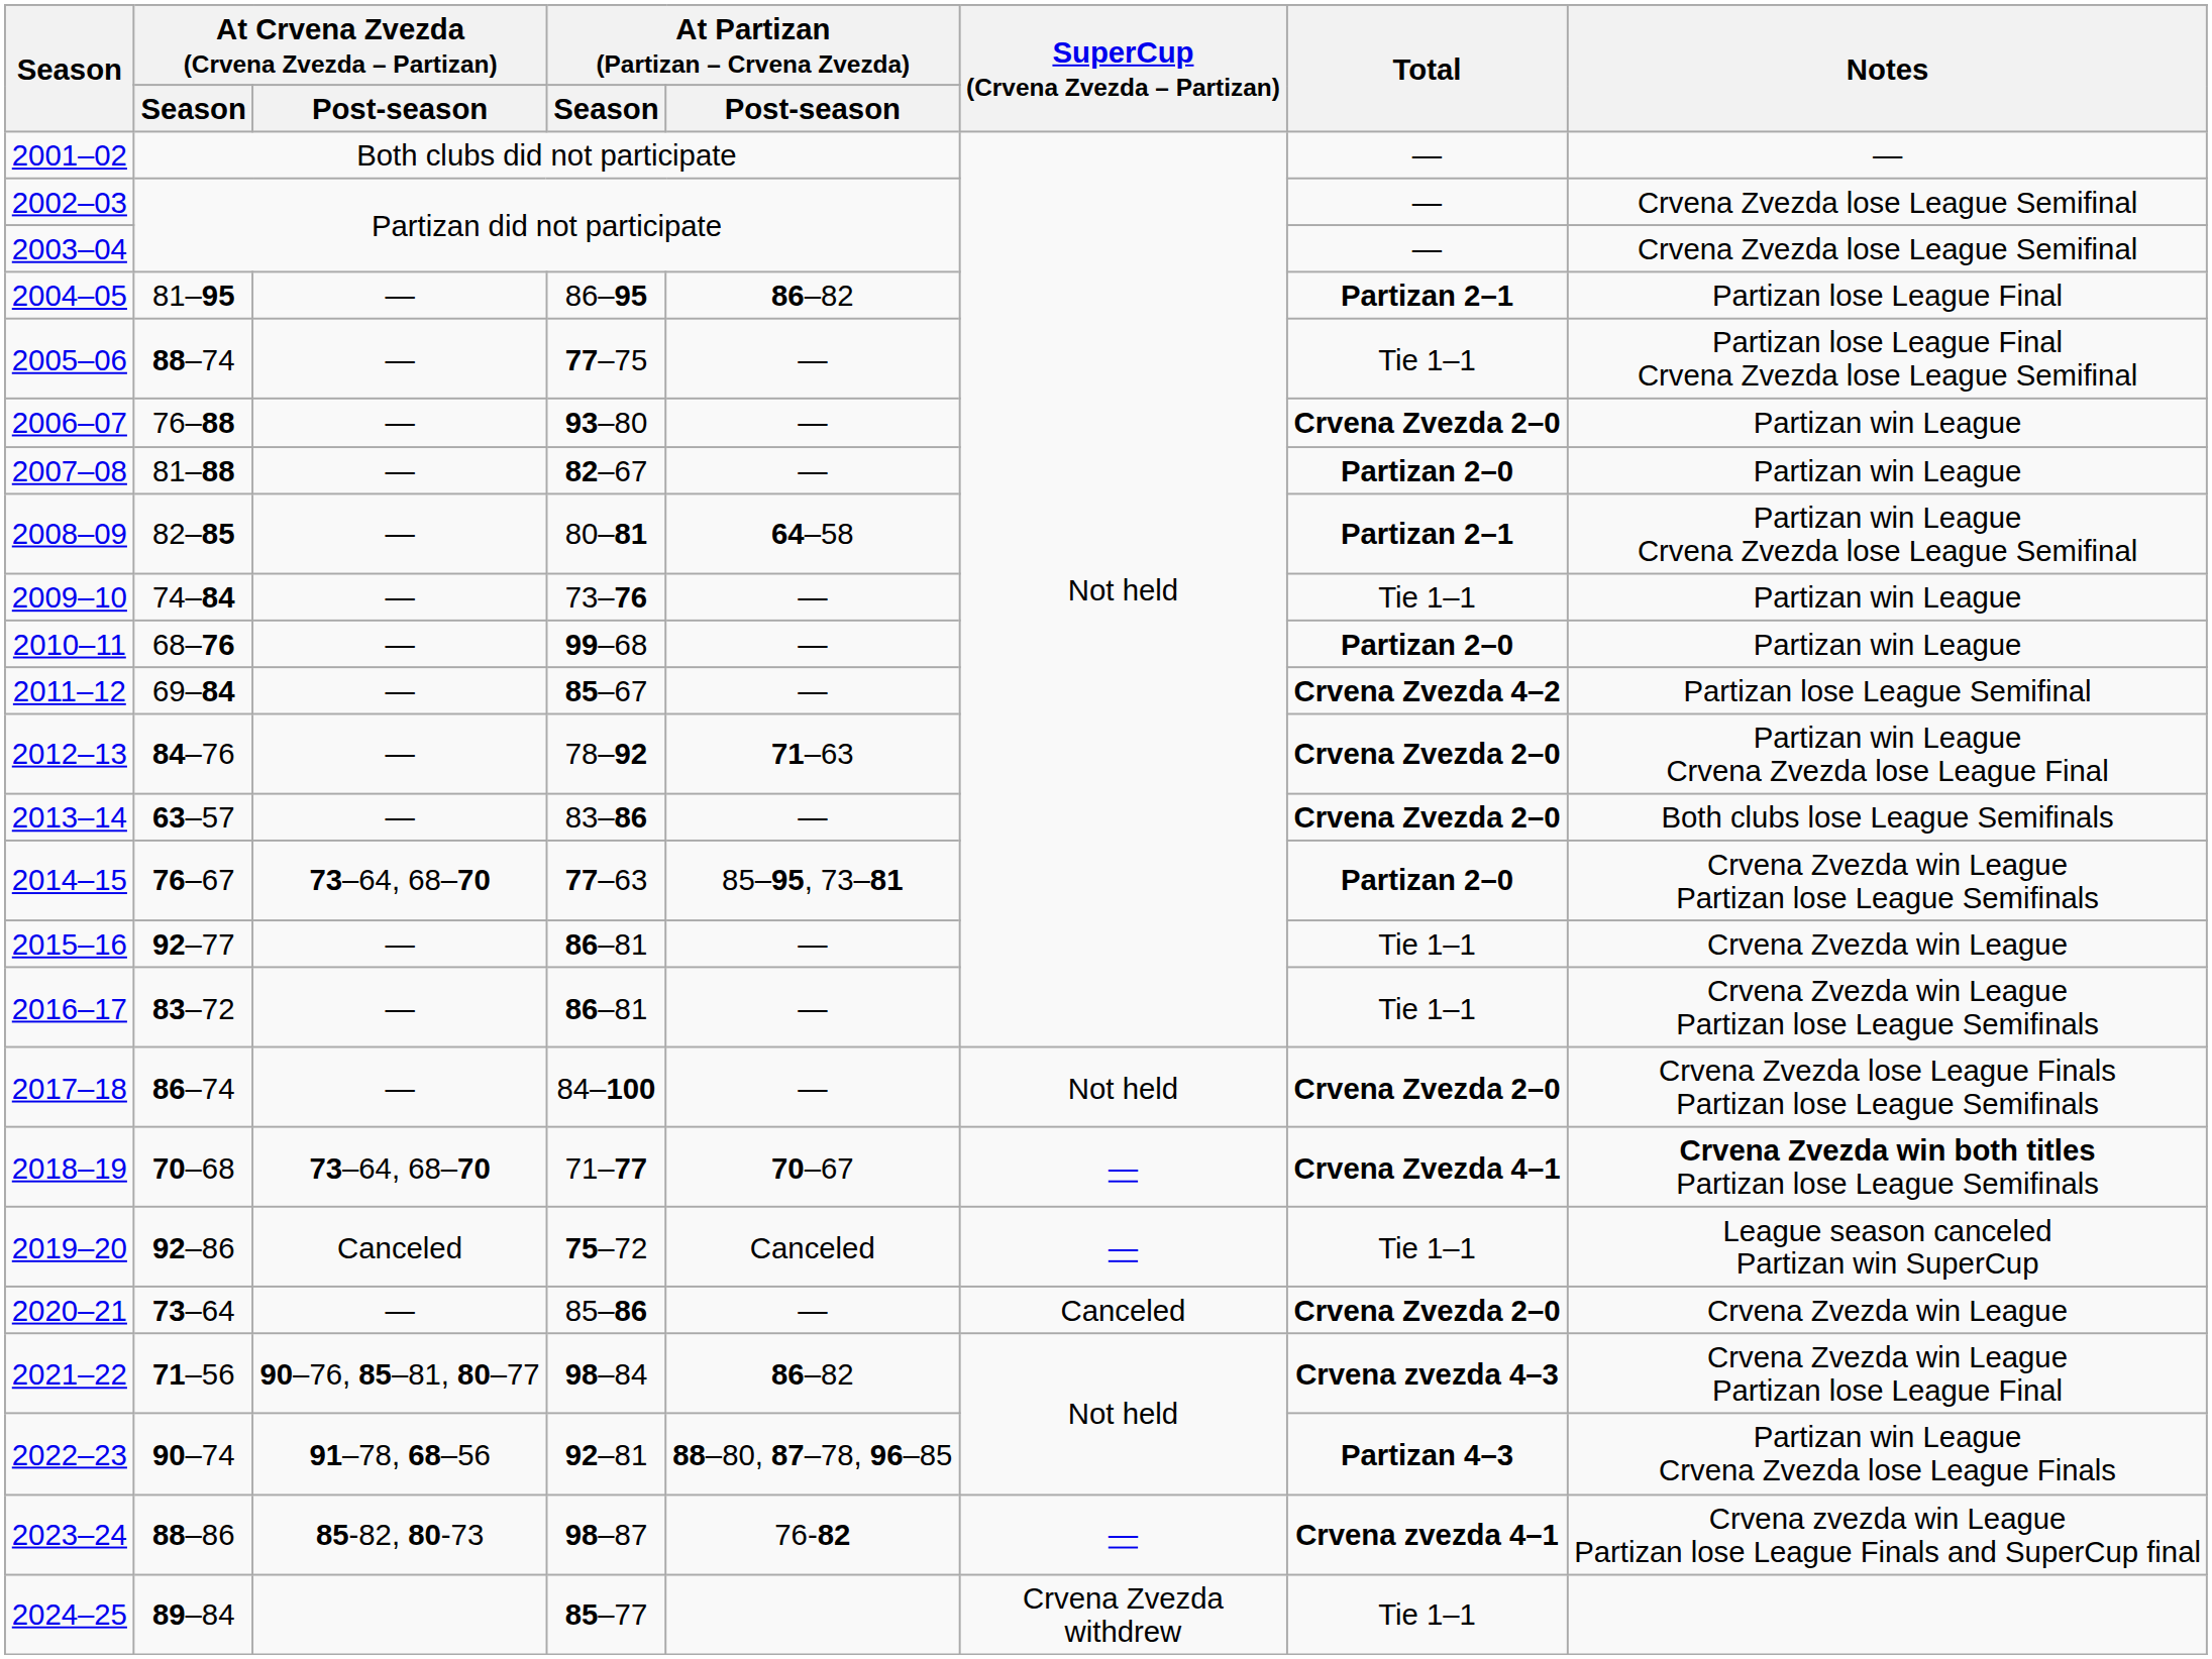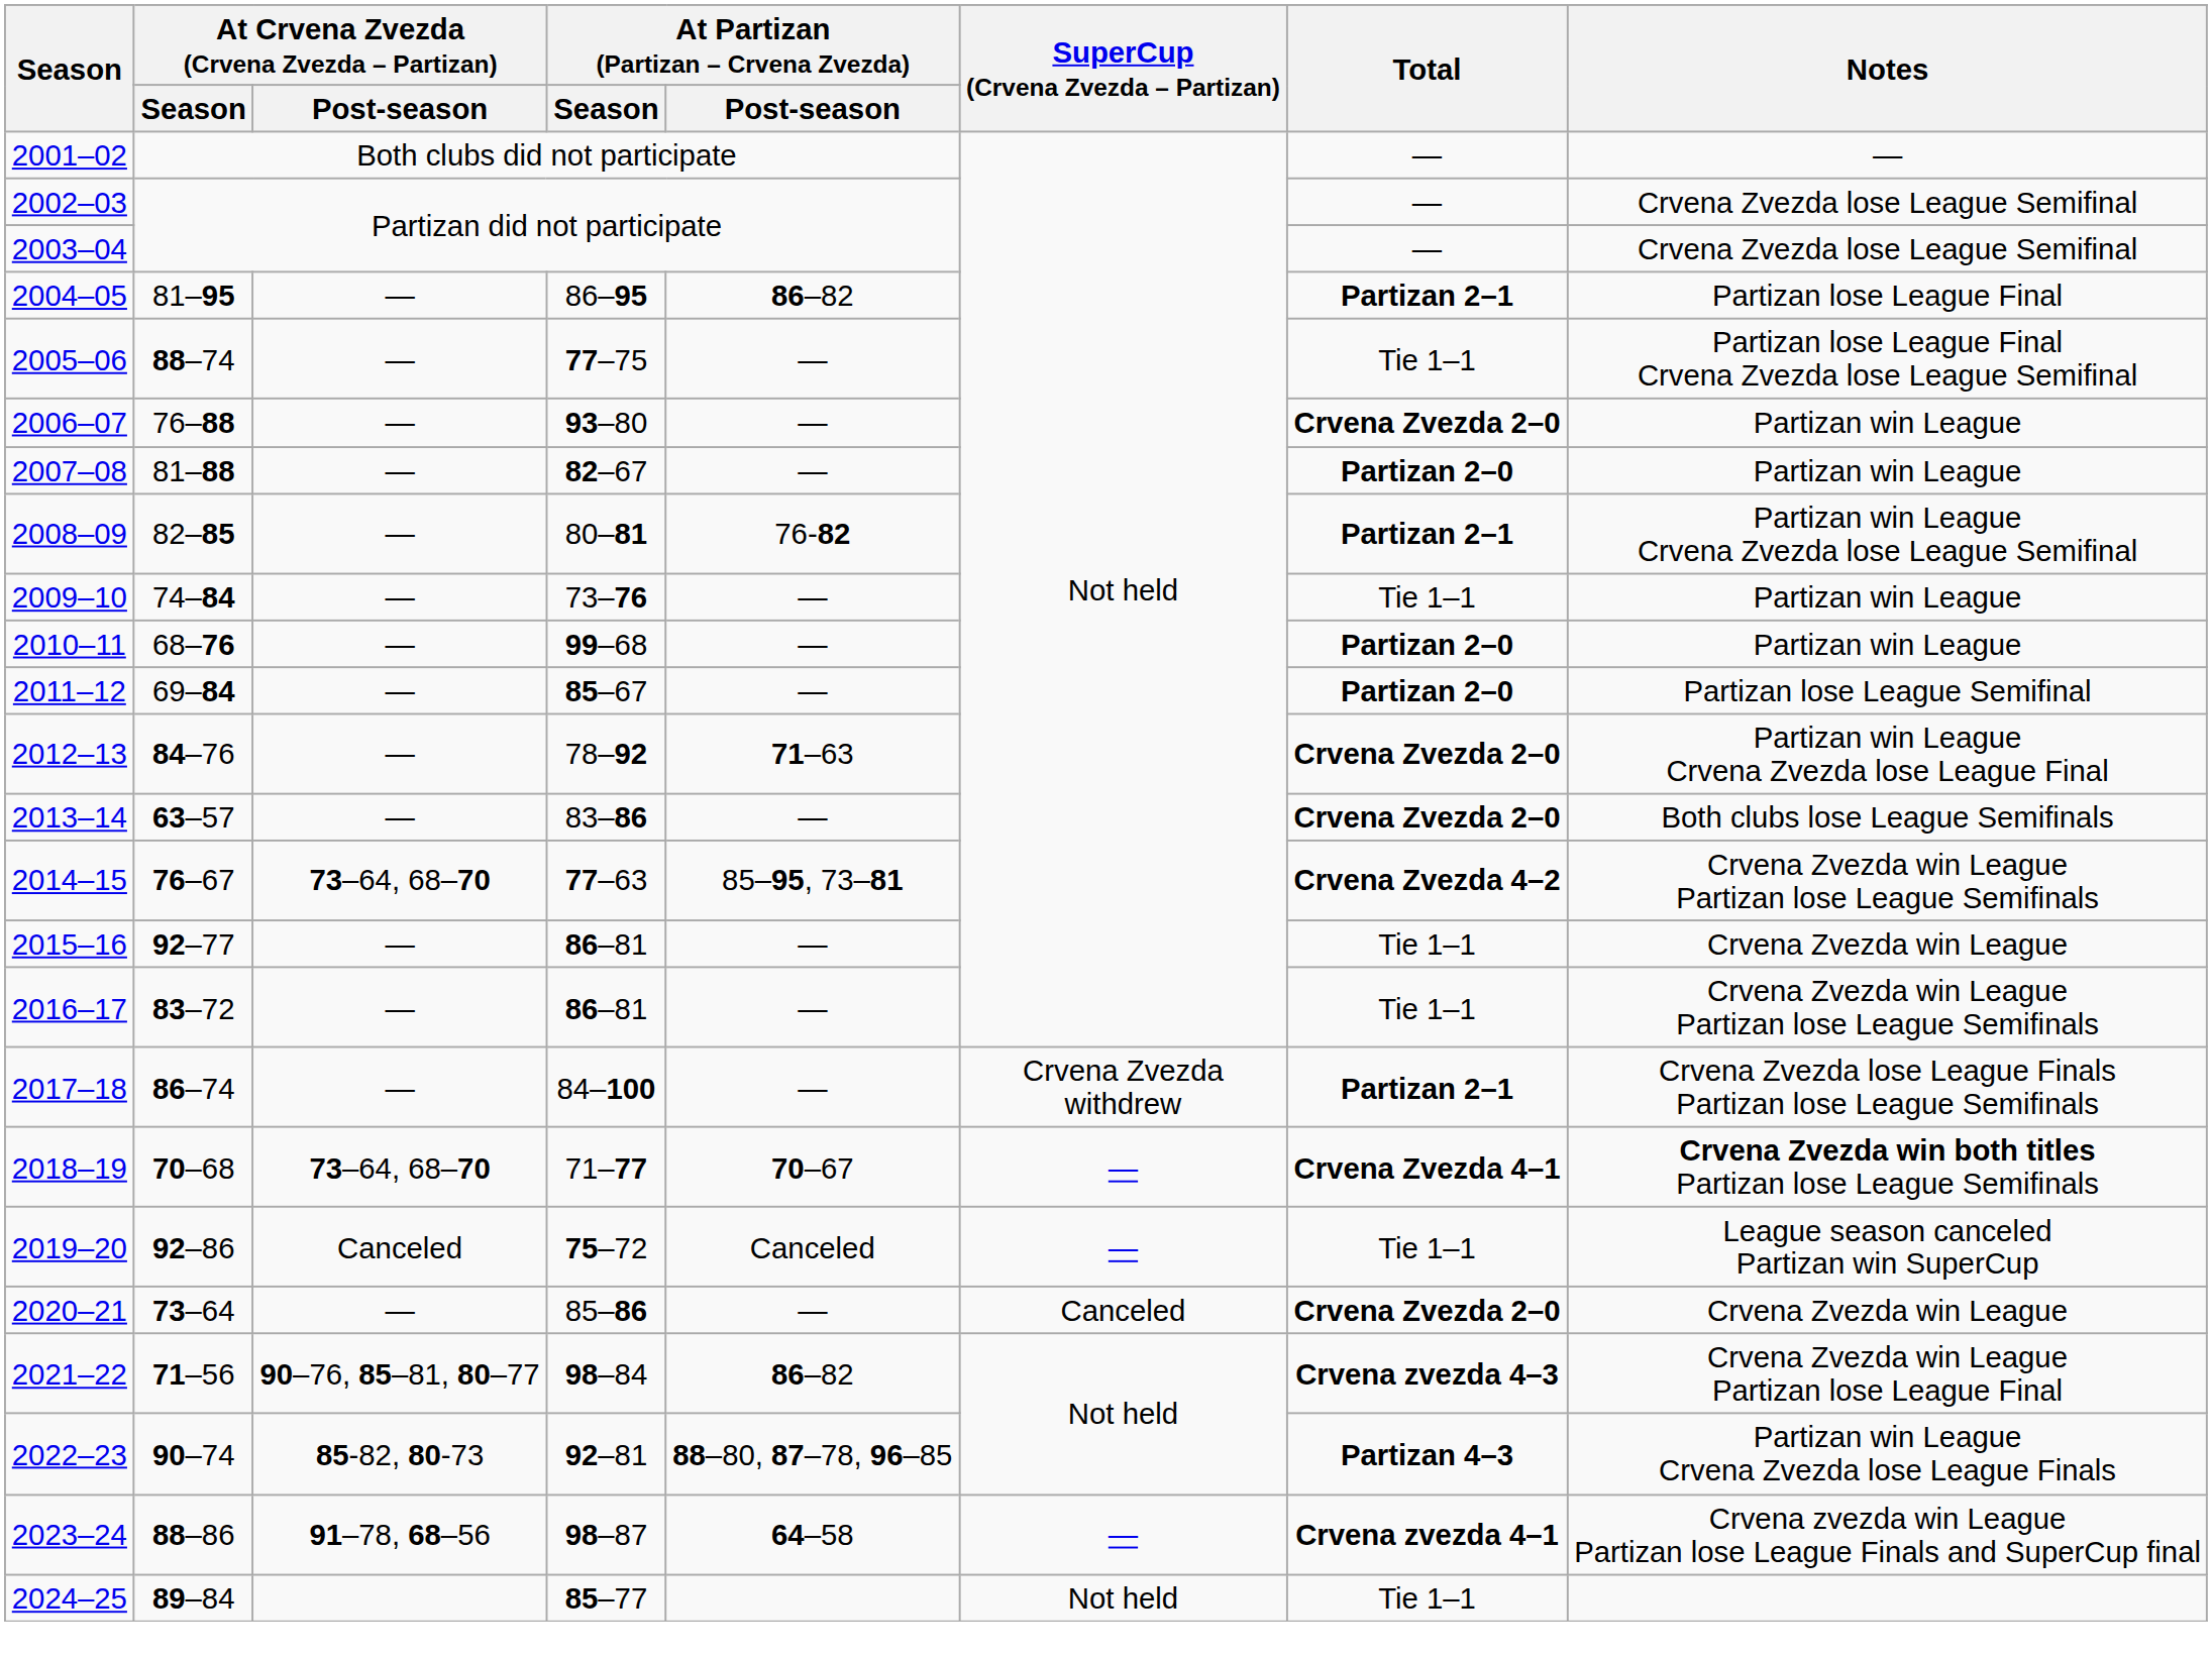2008–09 | At Partizan (Partizan – Crvena Zvezda) / Post-season: 64–58 -> 76-82
2011–12 | Total: Crvena Zvezda 4–2 -> Partizan 2–0
2014–15 | Total: Partizan 2–0 -> Crvena Zvezda 4–2
2017–18 | SuperCup (Crvena Zvezda – Partizan): Not held -> Crvena Zvezda withdrew
2017–18 | Total: Crvena Zvezda 2–0 -> Partizan 2–1
2022–23 | At Crvena Zvezda (Crvena Zvezda – Partizan) / Post-season: 91–78, 68–56 -> 85-82, 80-73
2023–24 | At Crvena Zvezda (Crvena Zvezda – Partizan) / Post-season: 85-82, 80-73 -> 91–78, 68–56
2023–24 | At Partizan (Partizan – Crvena Zvezda) / Post-season: 76-82 -> 64–58
2024–25 | SuperCup (Crvena Zvezda – Partizan): Crvena Zvezda withdrew -> Not held
